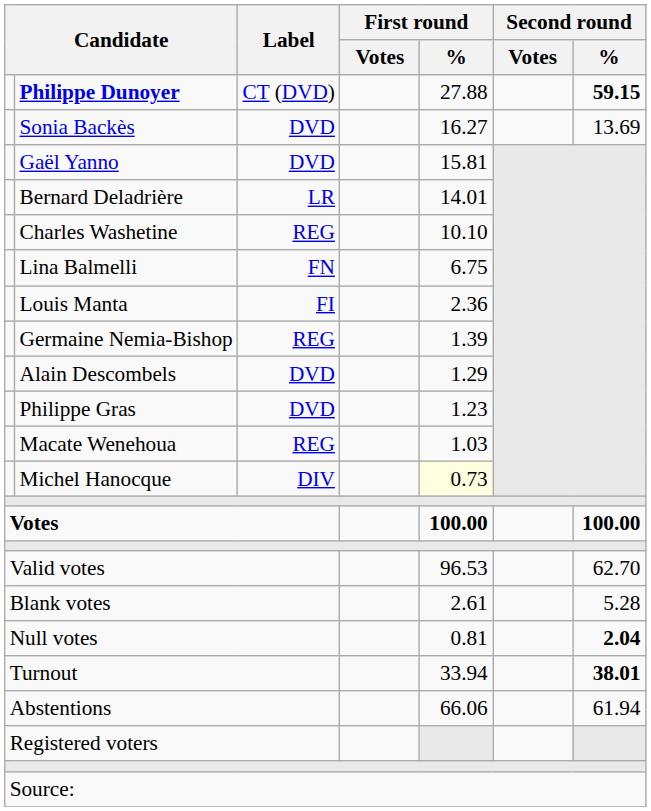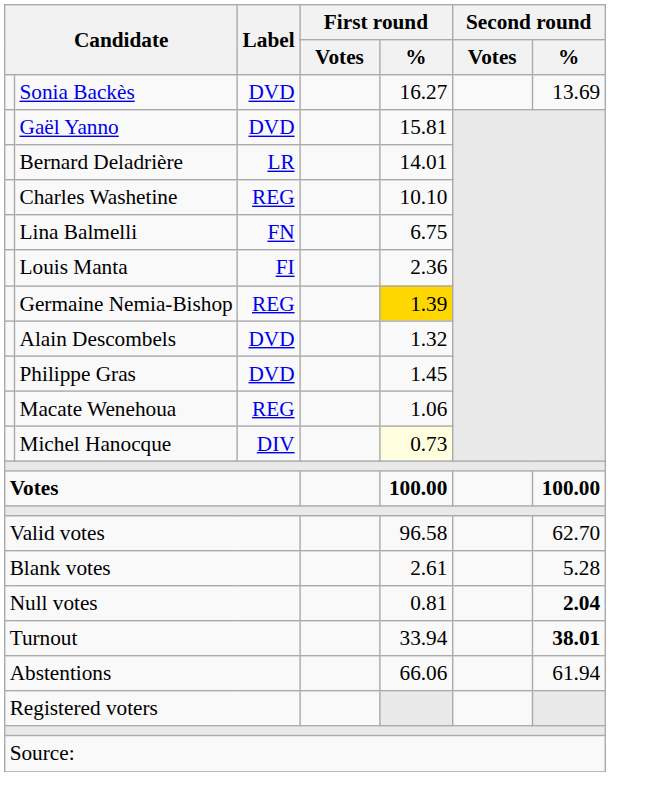- row: Philippe Dunoyer | CT (DVD) | 27.88 | 59.15
Germaine Nemia-Bishop | First round / %: no background -> gold background
Alain Descombels | First round / %: 1.29 -> 1.32
Philippe Gras | First round / %: 1.23 -> 1.45
Macate Wenehoua | First round / %: 1.03 -> 1.06
Valid votes | First round / %: 96.53 -> 96.58
